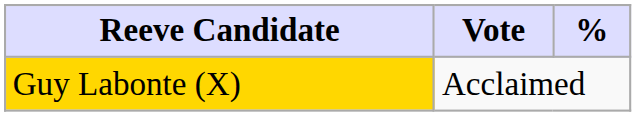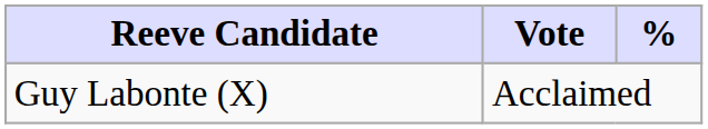Guy Labonte (X) | Reeve Candidate: gold background -> no background
